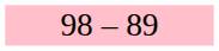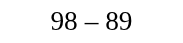row 1 | column 1: pink background -> no background
